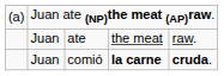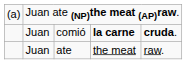rows swapped: comió <-> ate
